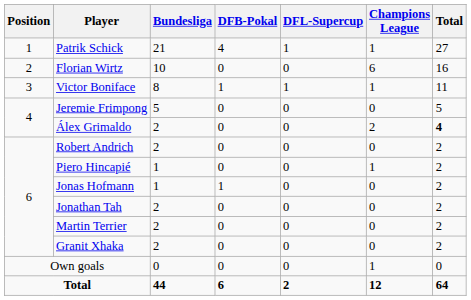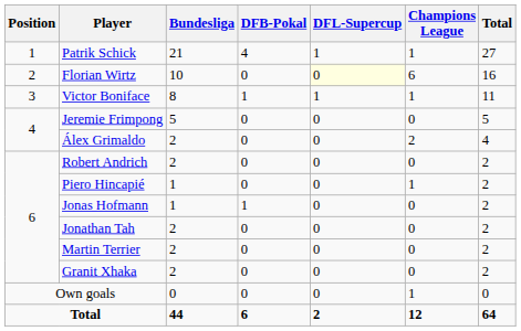Florian Wirtz | DFL-Supercup: no background -> lightyellow background
Álex Grimaldo | Total: bold -> normal
